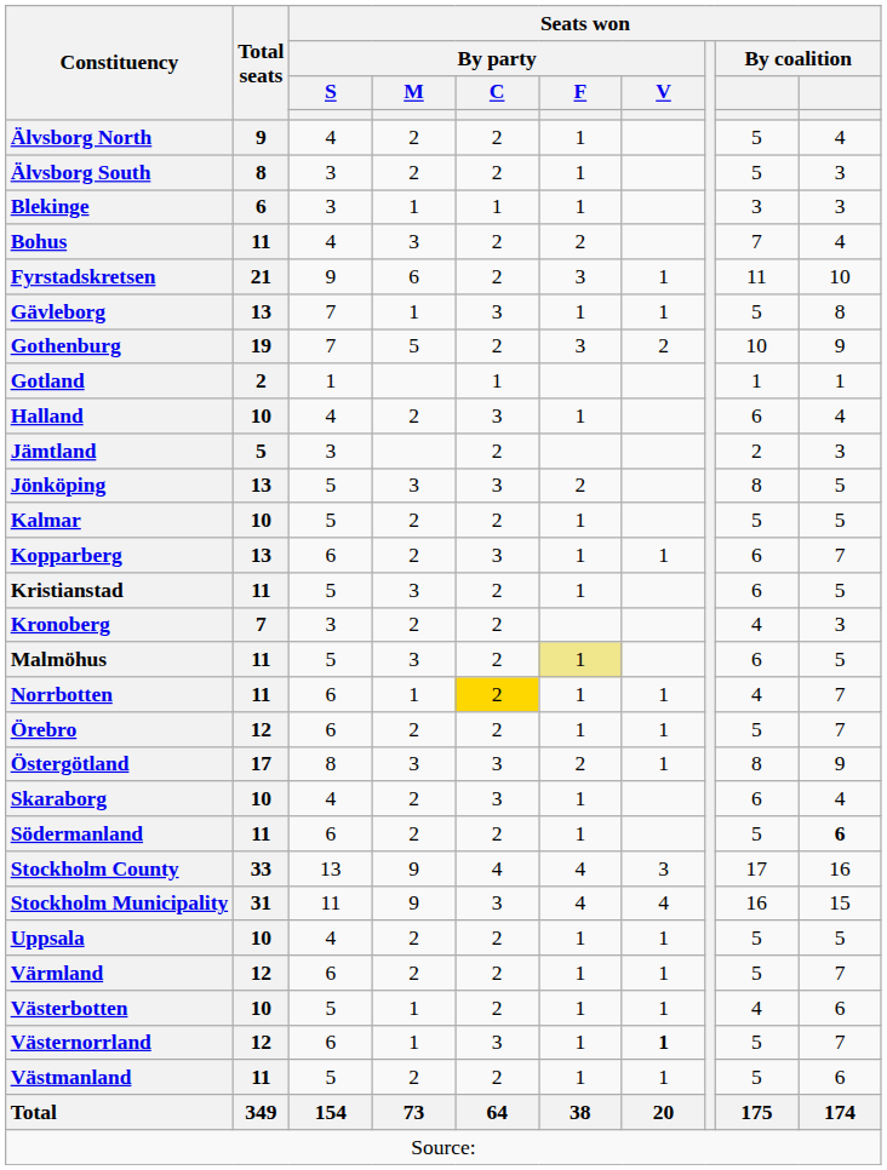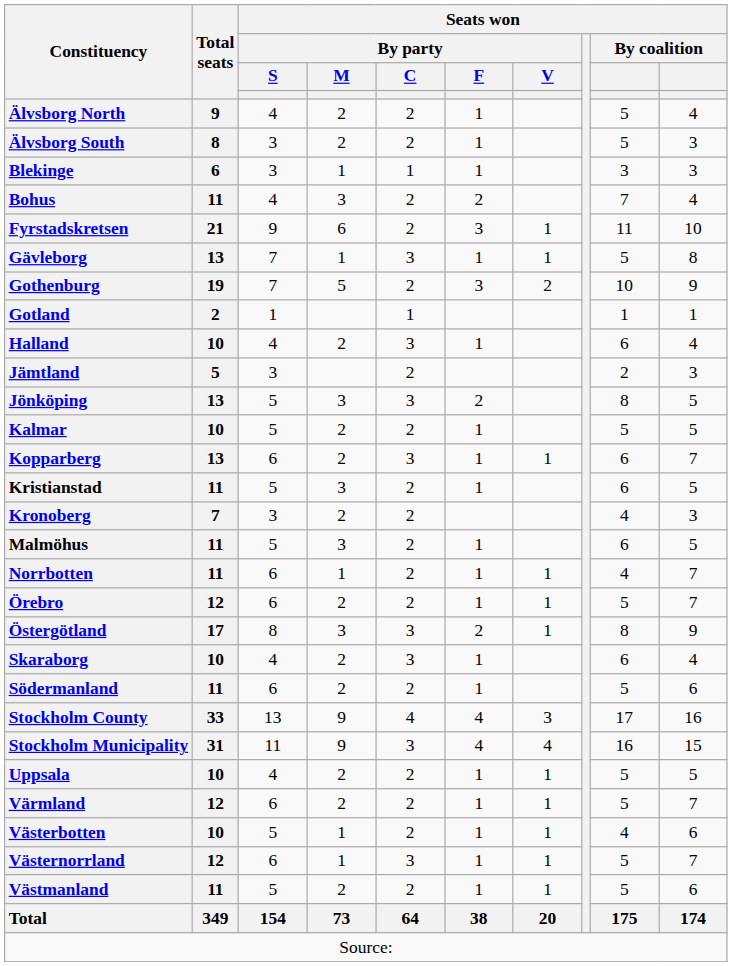Malmöhus | Seats won / By party / F: khaki background -> no background
Norrbotten | Seats won / By party / C: gold background -> no background
Södermanland | column 10: bold -> normal
Västernorrland | Seats won / By party / V: bold -> normal
